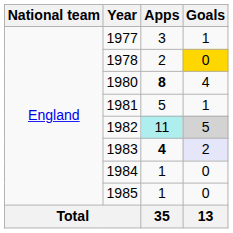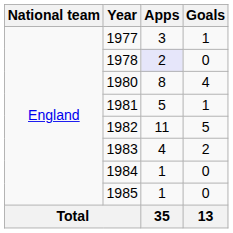1978 | Apps: no background -> lavender background
1978 | Goals: gold background -> no background
1980 | Apps: bold -> normal
1982 | Apps: paleturquoise background -> no background
1982 | Goals: lightgrey background -> no background
1983 | Apps: bold -> normal
1983 | Goals: lavender background -> no background
